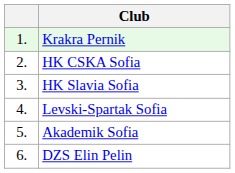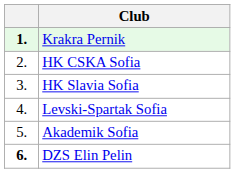Krakra Pernik | column 1: normal -> bold
DZS Elin Pelin | column 1: normal -> bold
